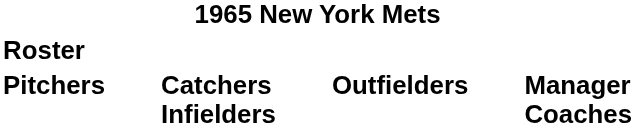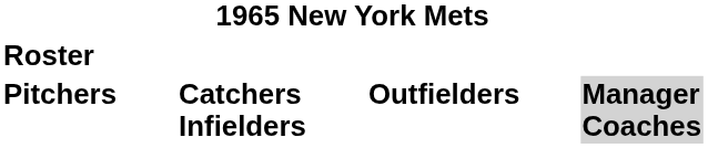Pitchers | column 4: no background -> lightgrey background
